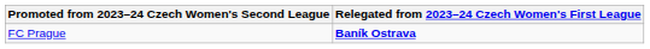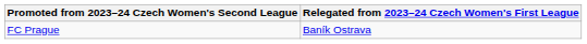FC Prague | Relegated from 2023–24 Czech Women's First League: bold -> normal
